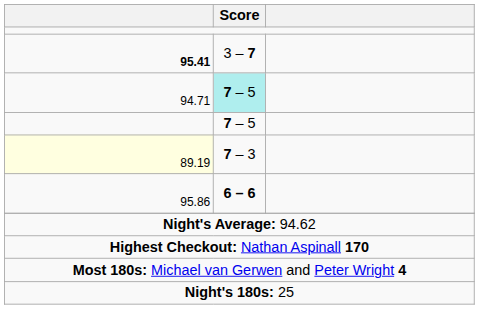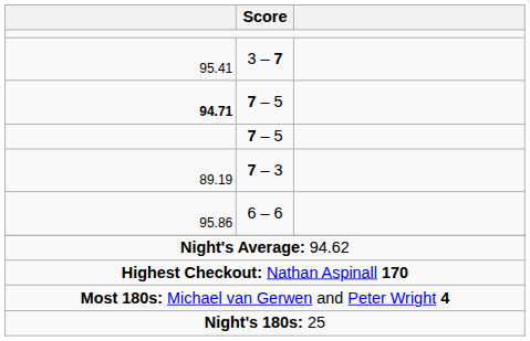95.41 | column 1: bold -> normal
94.71 | column 1: normal -> bold
94.71 | Score: paleturquoise background -> no background
89.19 | column 1: lightyellow background -> no background
95.86 | Score: bold -> normal
